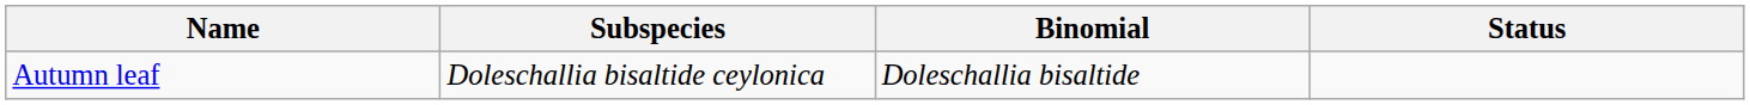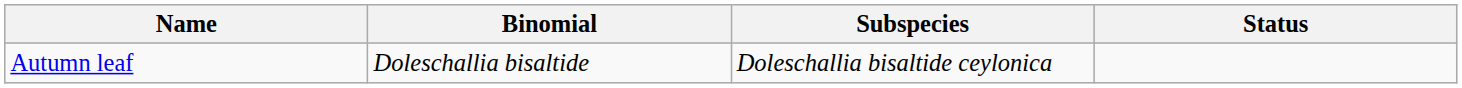columns swapped: Binomial <-> Subspecies
